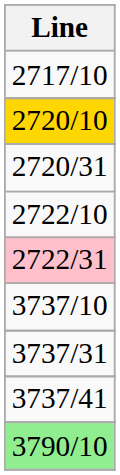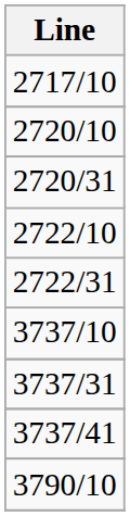row 3 | column 1: gold background -> no background
row 6 | column 1: pink background -> no background
row 10 | column 1: lightgreen background -> no background
